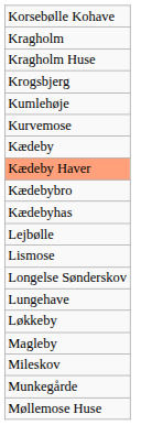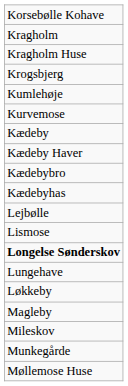row 8 | column 1: lightsalmon background -> no background
row 13 | column 1: normal -> bold
